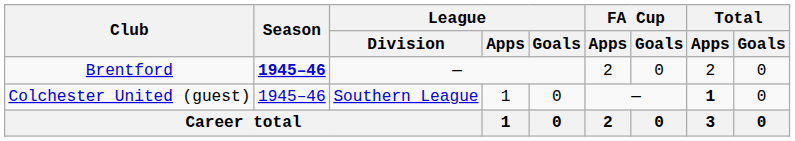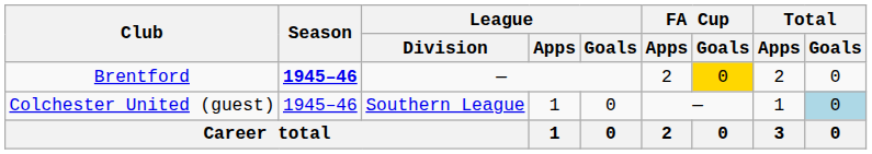Brentford | FA Cup / Goals: no background -> gold background
Colchester United (guest) | Total / Apps: bold -> normal
Colchester United (guest) | Total / Goals: no background -> lightblue background
